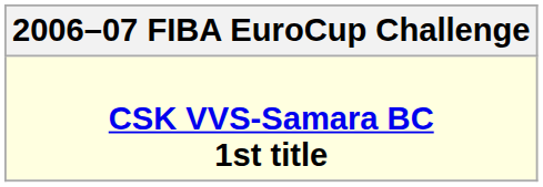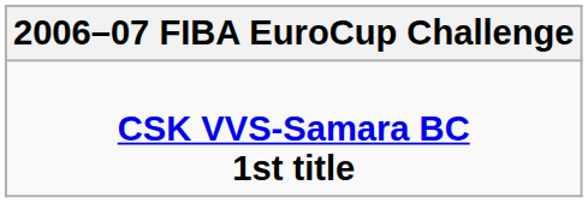row 2 | column 1: lightyellow background -> no background
